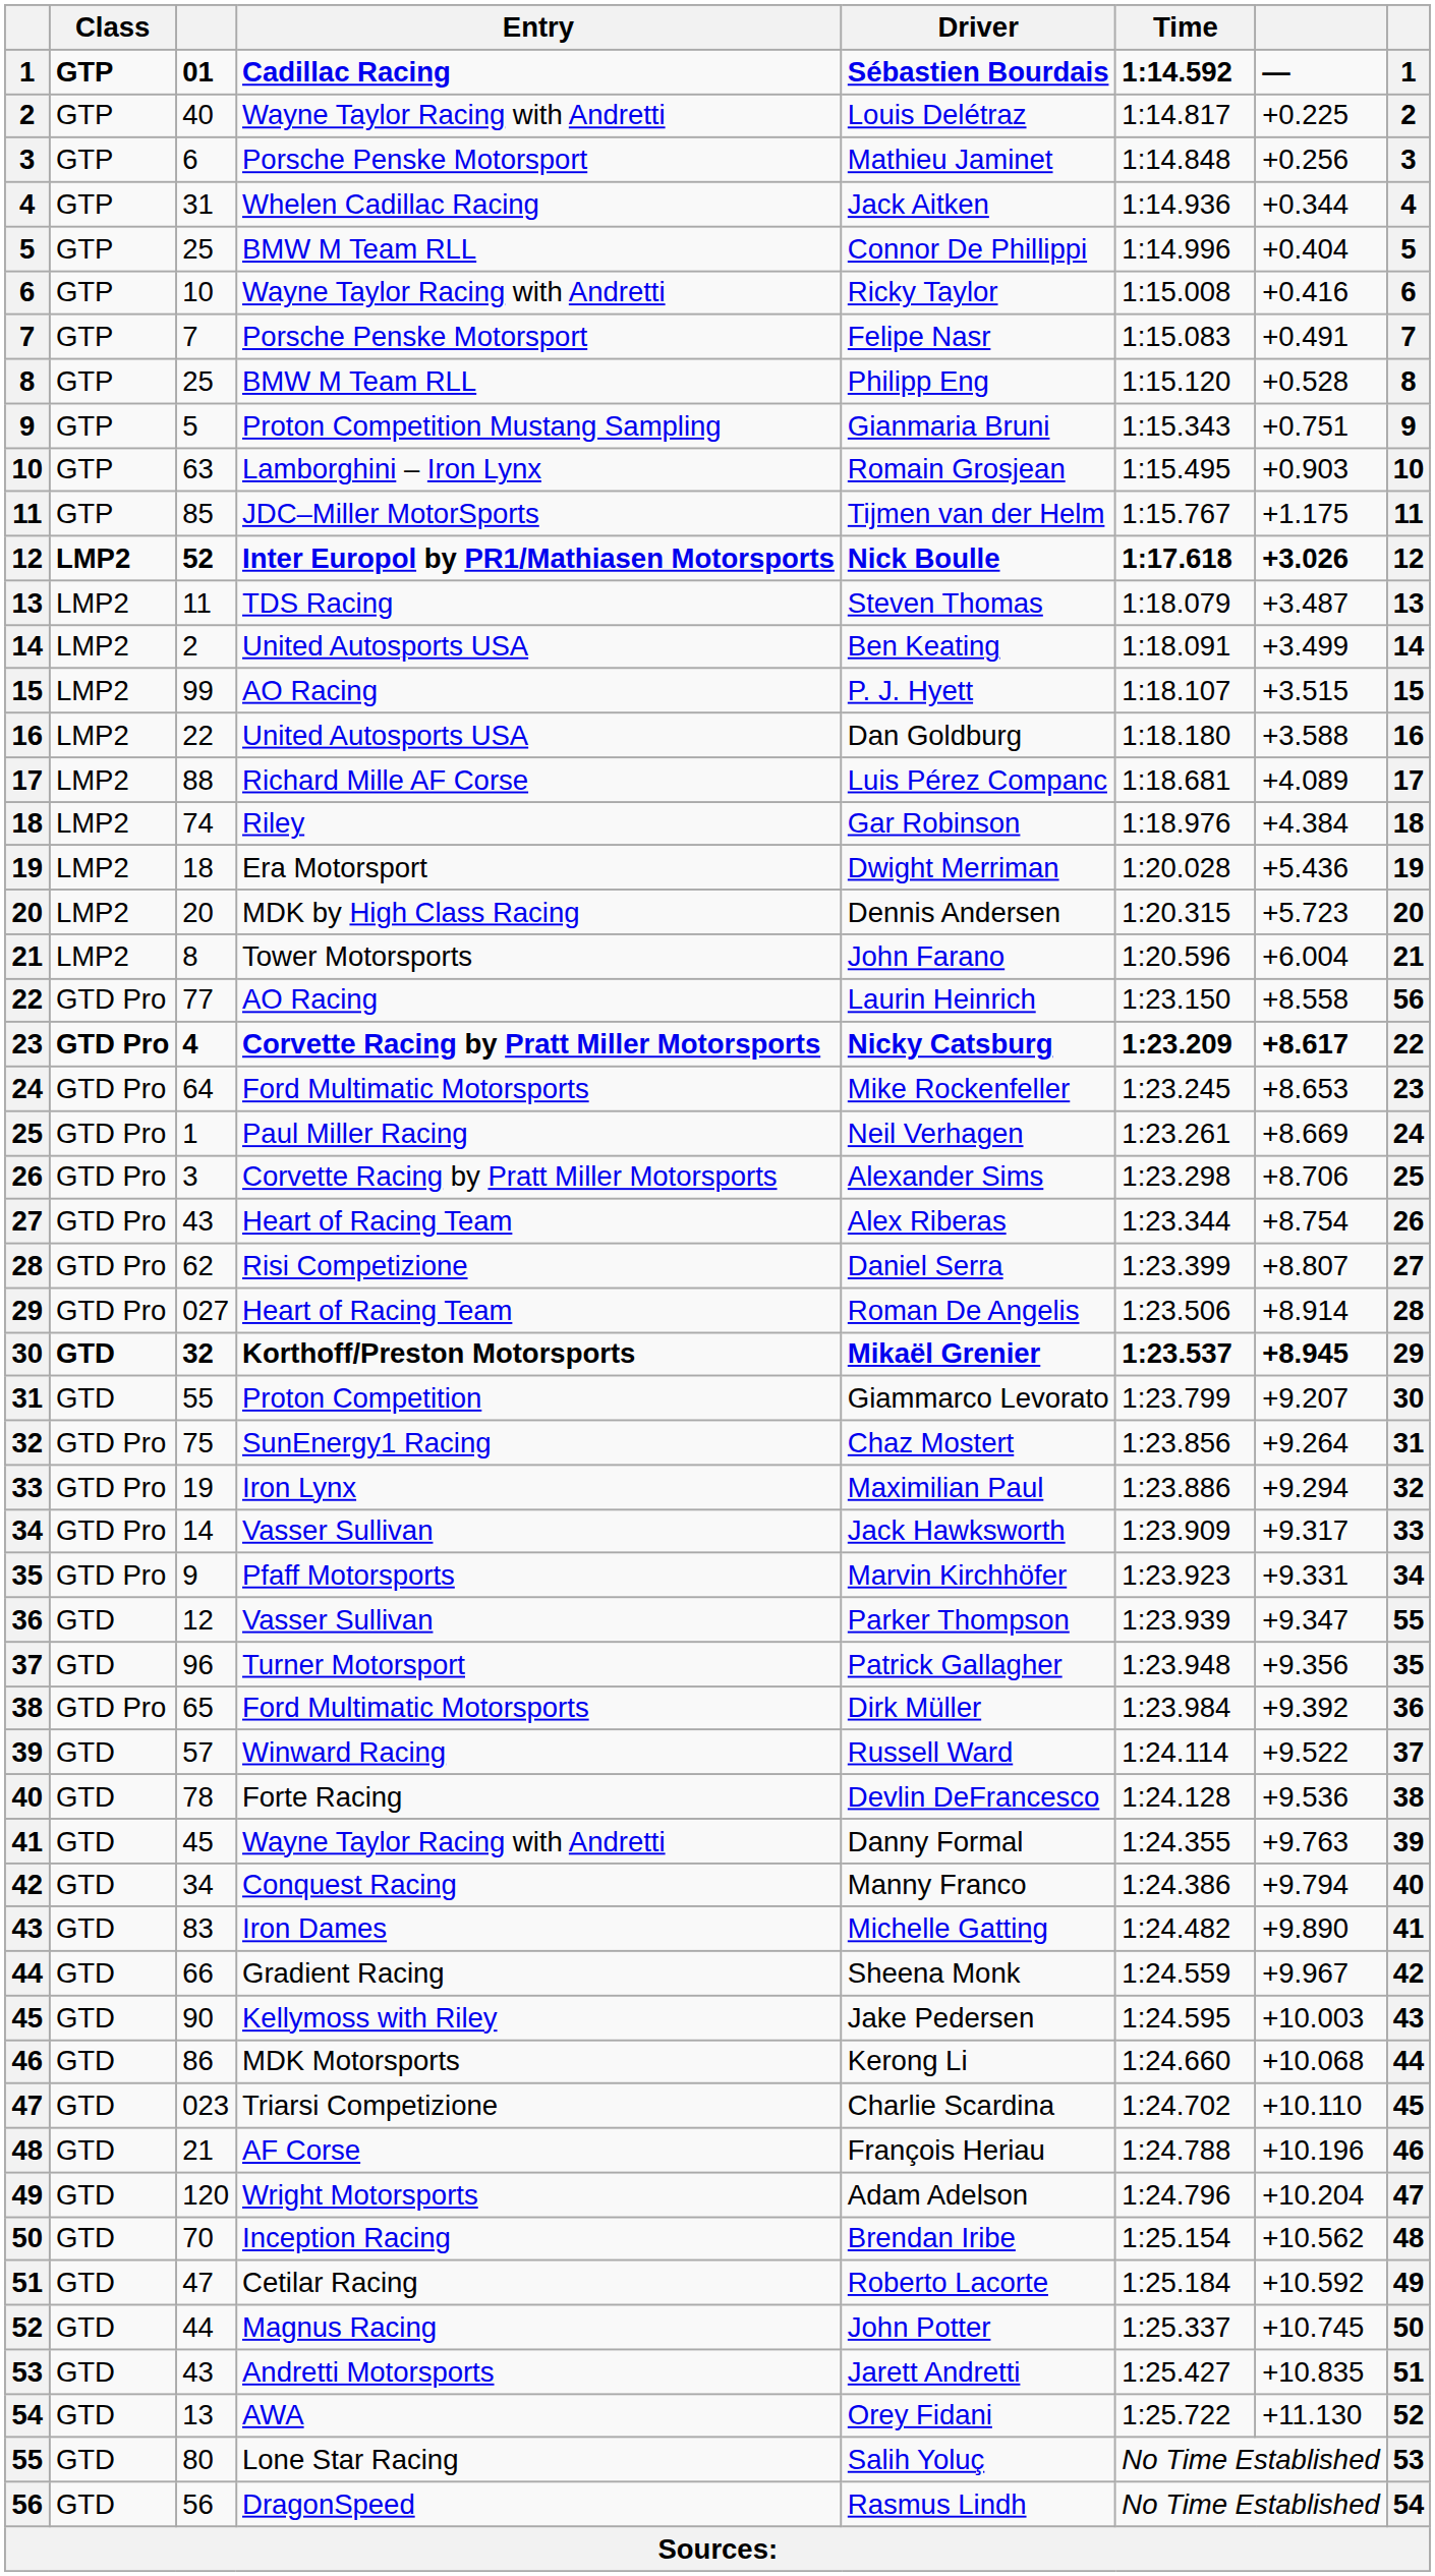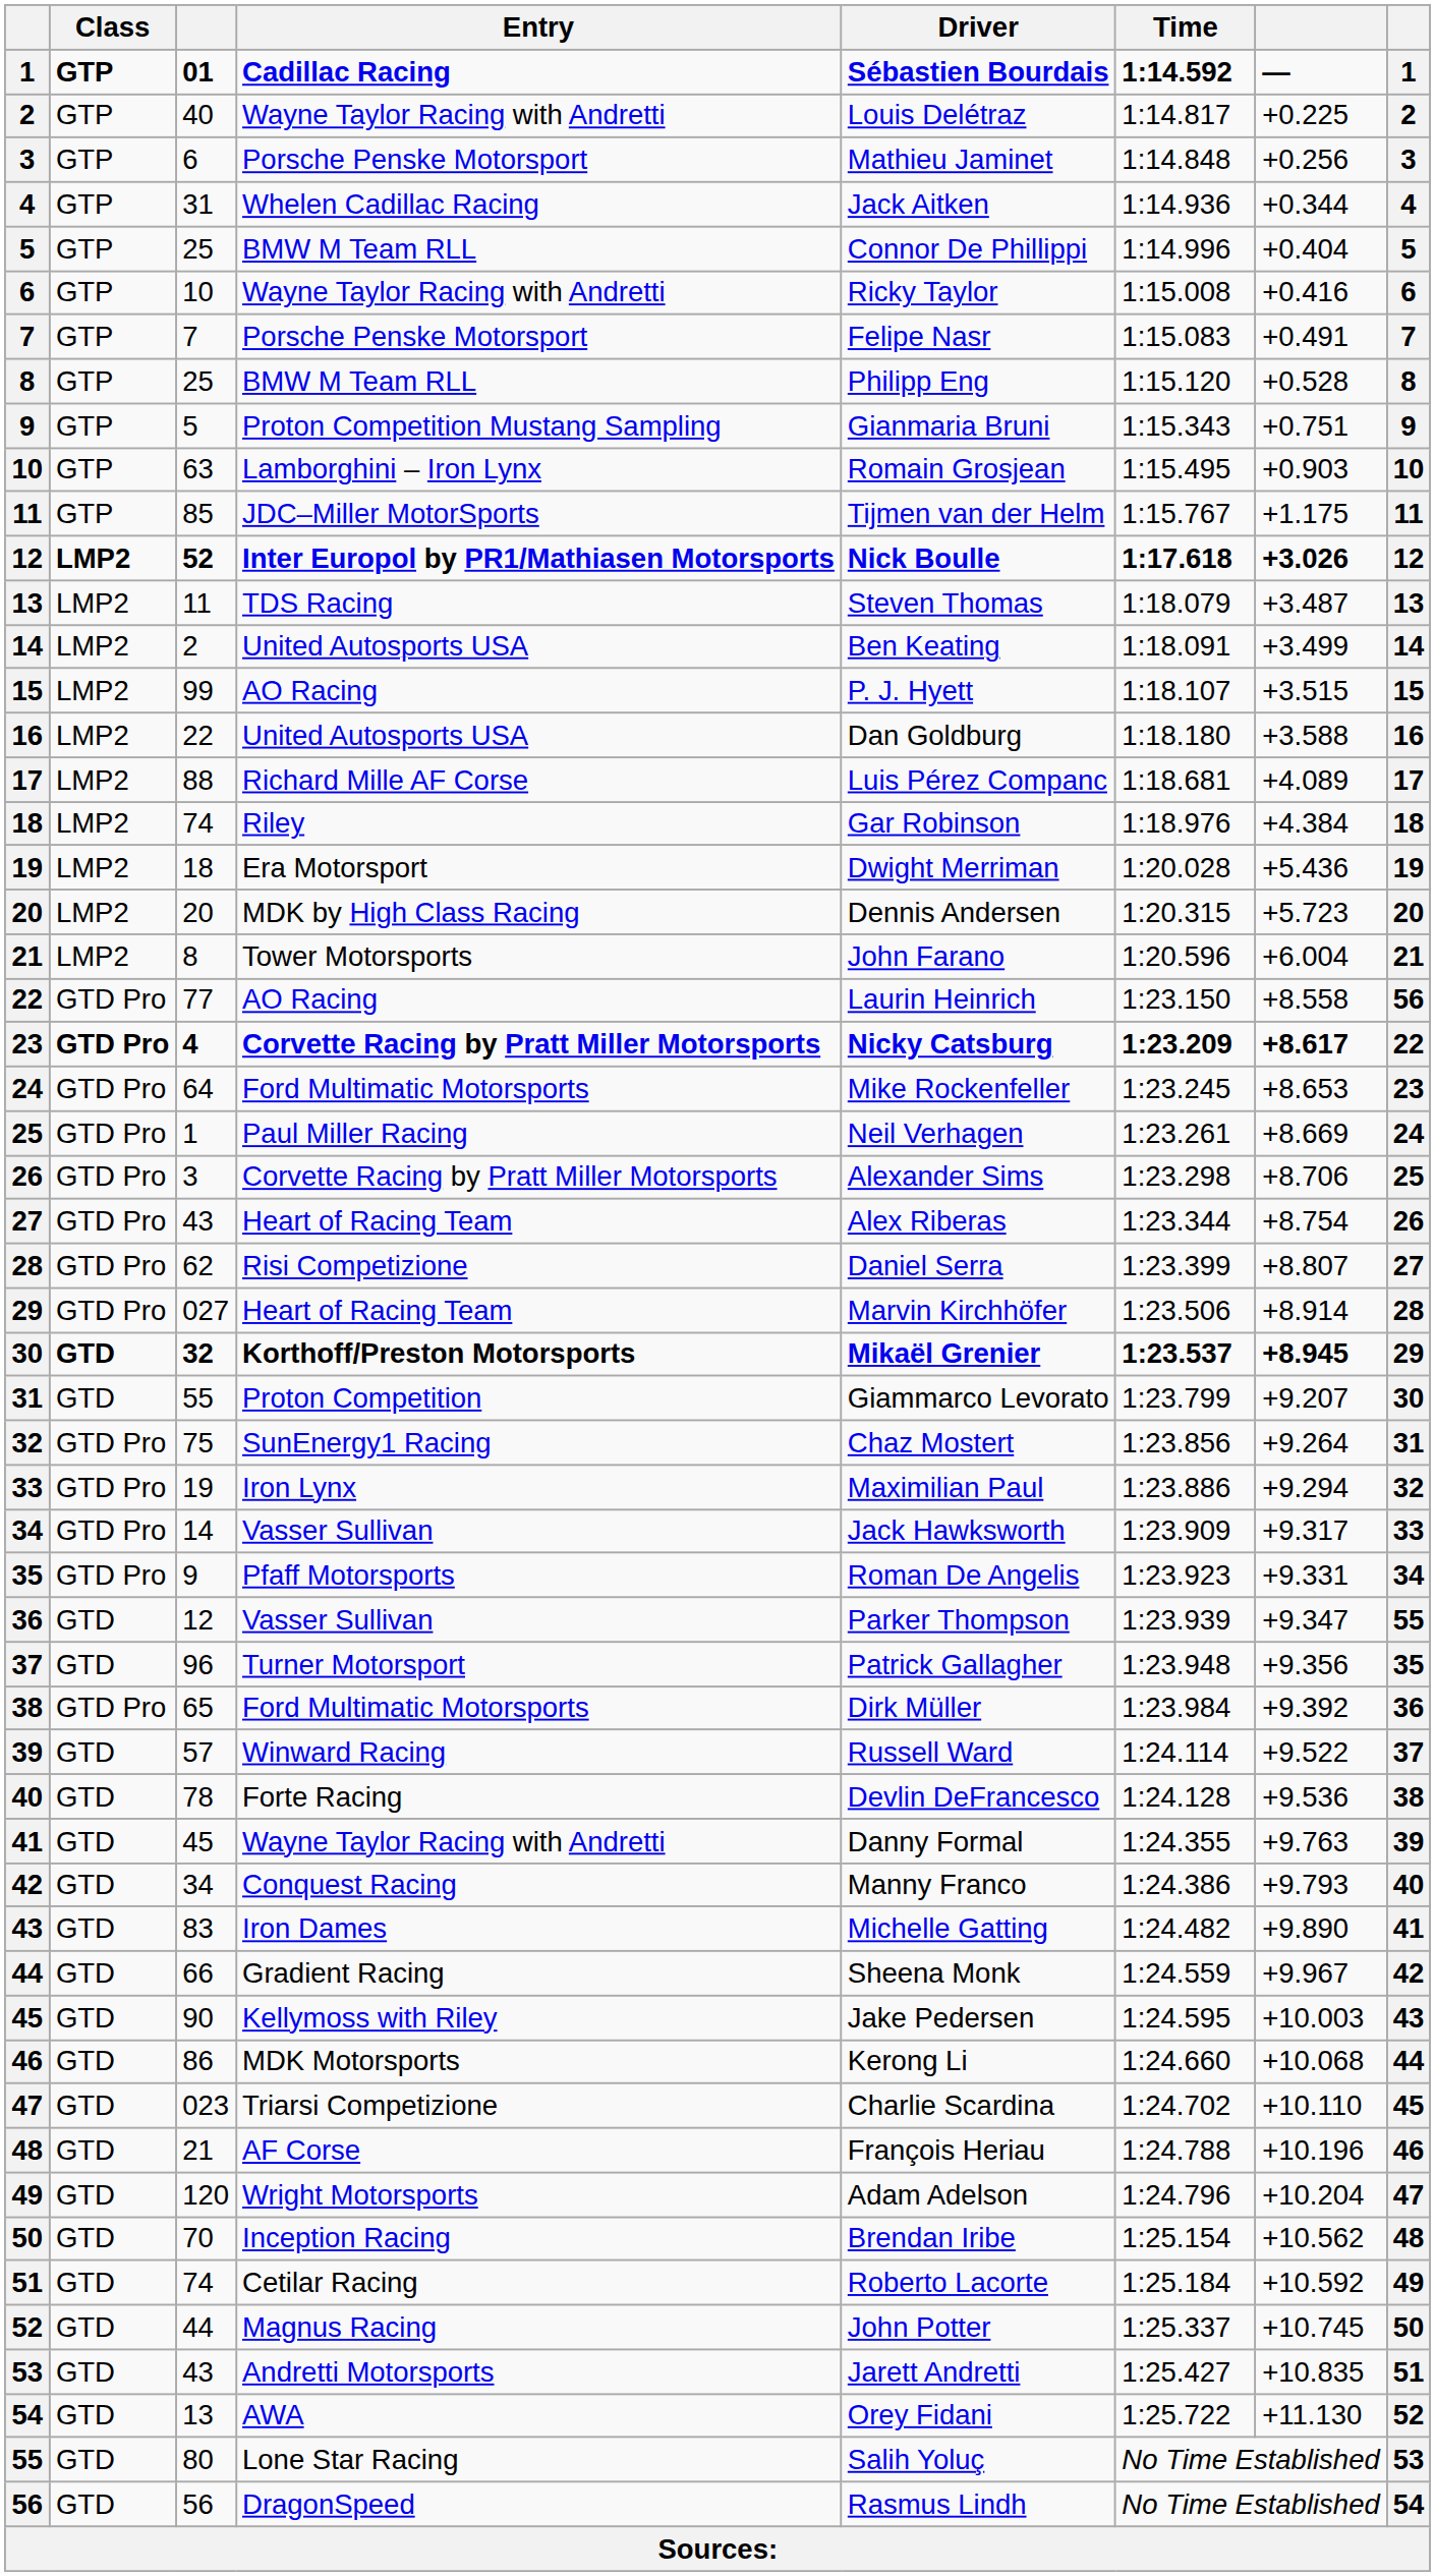row 30 | Driver: Roman De Angelis -> Marvin Kirchhöfer
row 36 | Driver: Marvin Kirchhöfer -> Roman De Angelis
row 43 | column 7: +9.794 -> +9.793
row 52 | column 3: 47 -> 74
